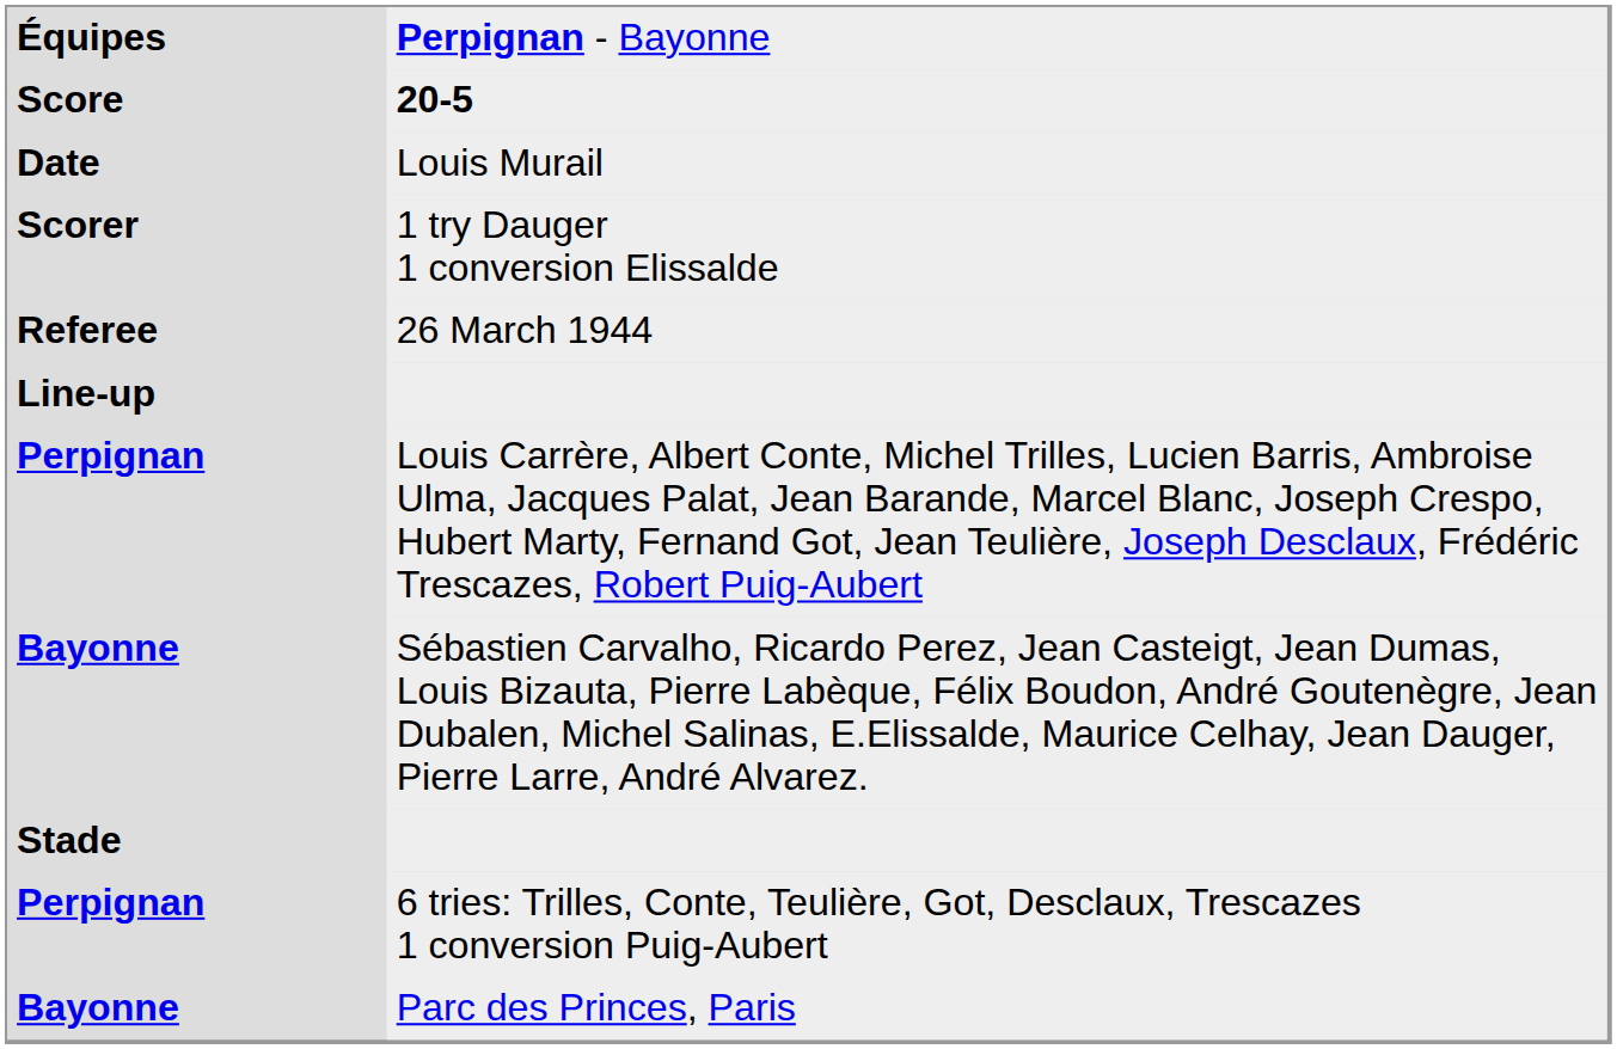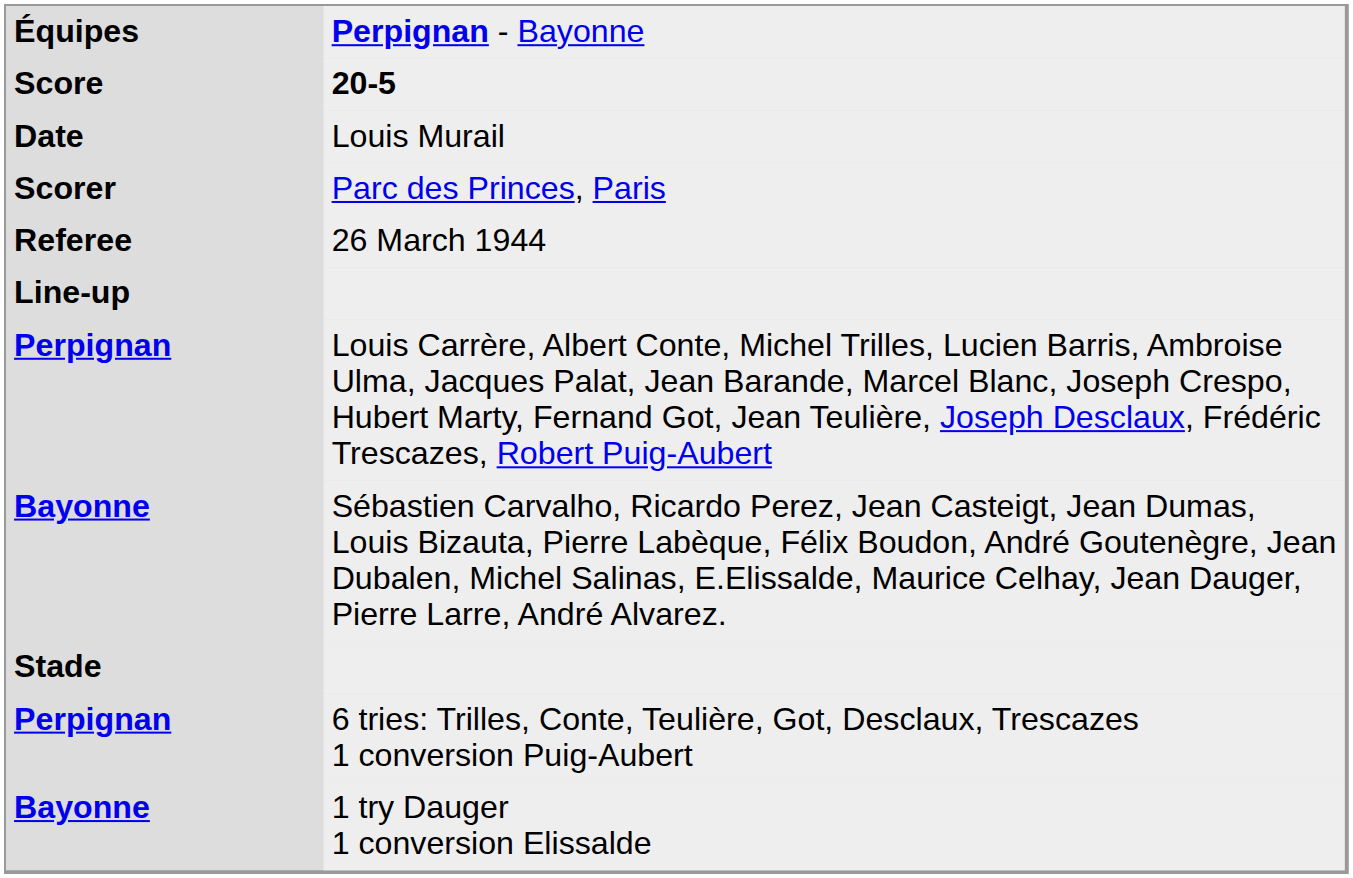row 4 | column 2: 1 try Dauger 1 conversion Elissalde -> Parc des Princes, Paris
row 11 | column 2: Parc des Princes, Paris -> 1 try Dauger 1 conversion Elissalde
